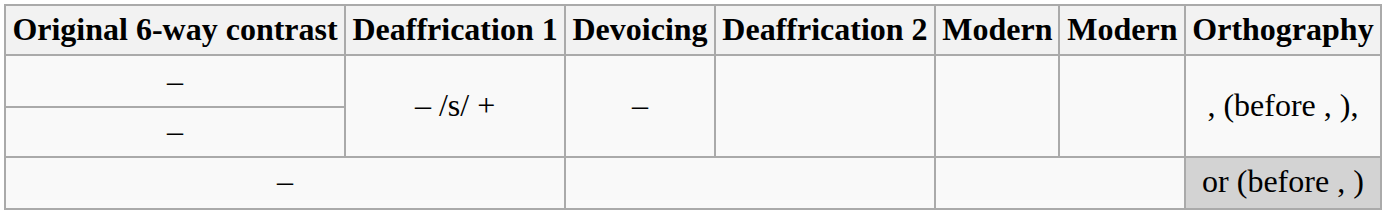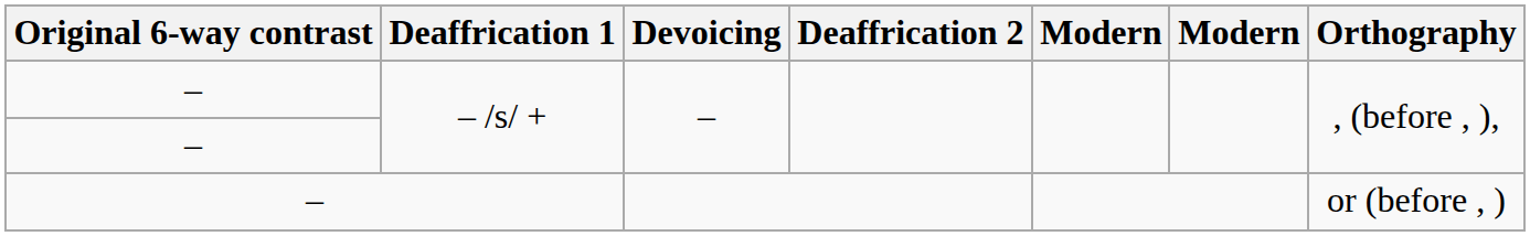row 4 | Orthography: lightgrey background -> no background
